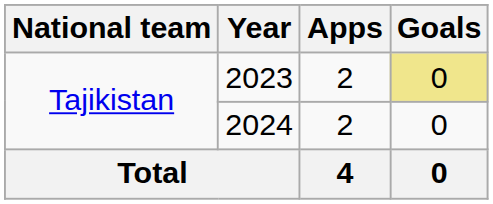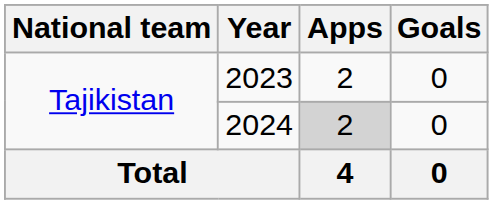2023 | Goals: khaki background -> no background
2024 | Apps: no background -> lightgrey background
